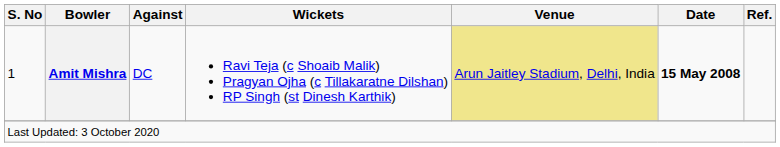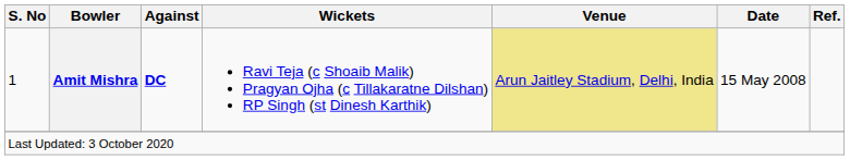1 | Against: normal -> bold
1 | Date: bold -> normal
